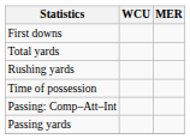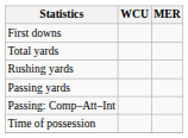rows swapped: Passing yards <-> Time of possession
